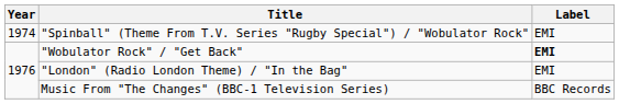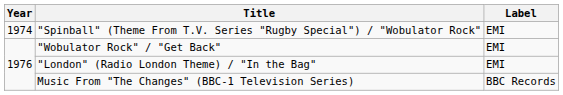"Wobulator Rock" / "Get Back" | Label: bold -> normal
